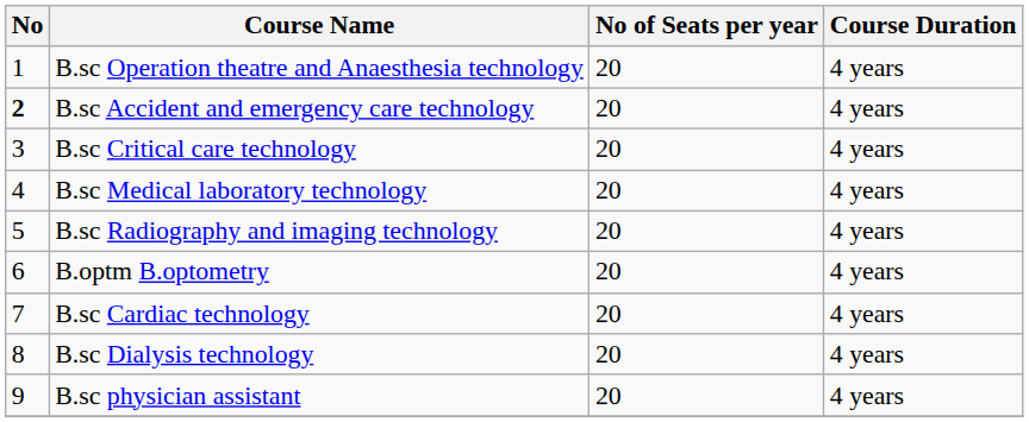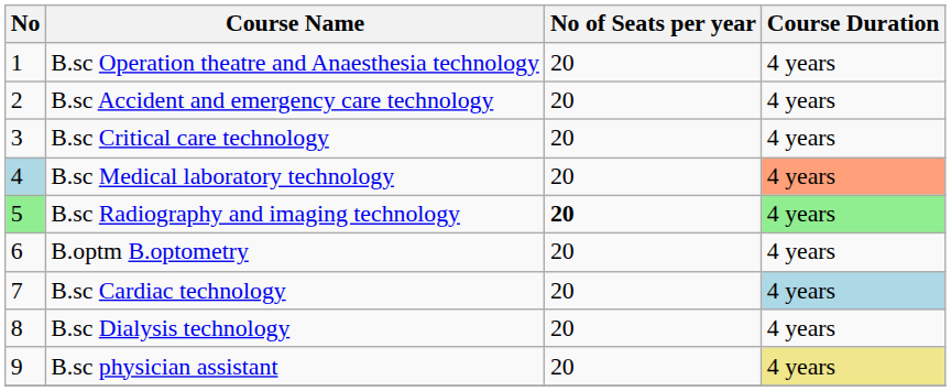B.sc Accident and emergency care technology | No: bold -> normal
B.sc Medical laboratory technology | No: no background -> lightblue background
B.sc Medical laboratory technology | Course Duration: no background -> lightsalmon background
B.sc Radiography and imaging technology | No: no background -> lightgreen background
B.sc Radiography and imaging technology | No of Seats per year: normal -> bold
B.sc Radiography and imaging technology | Course Duration: no background -> lightgreen background
B.sc Cardiac technology | Course Duration: no background -> lightblue background
B.sc physician assistant | Course Duration: no background -> khaki background
